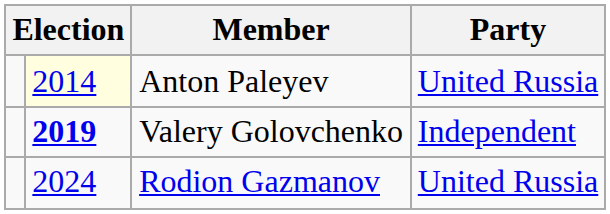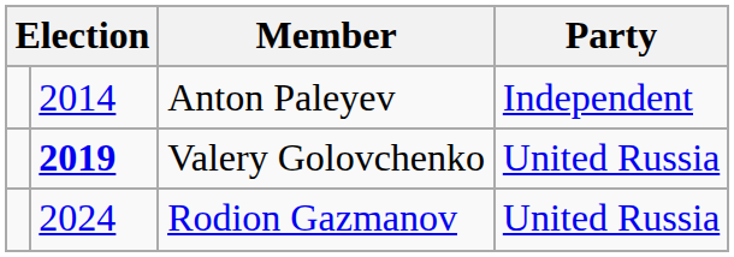Anton Paleyev | column 2: lightyellow background -> no background
Anton Paleyev | Party: United Russia -> Independent
Valery Golovchenko | Party: Independent -> United Russia
